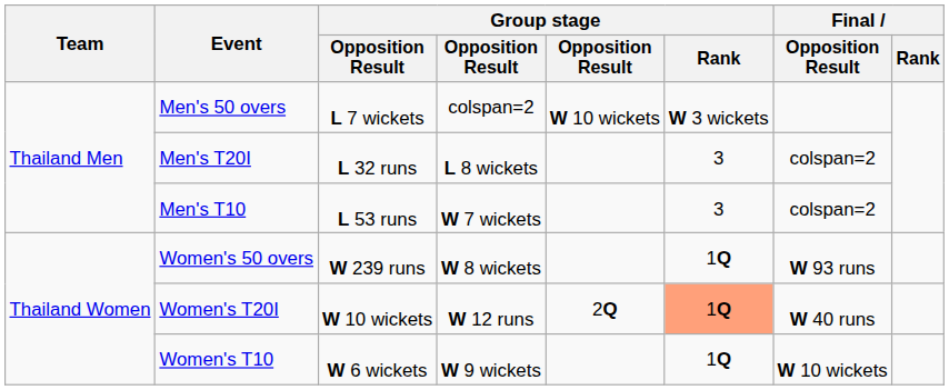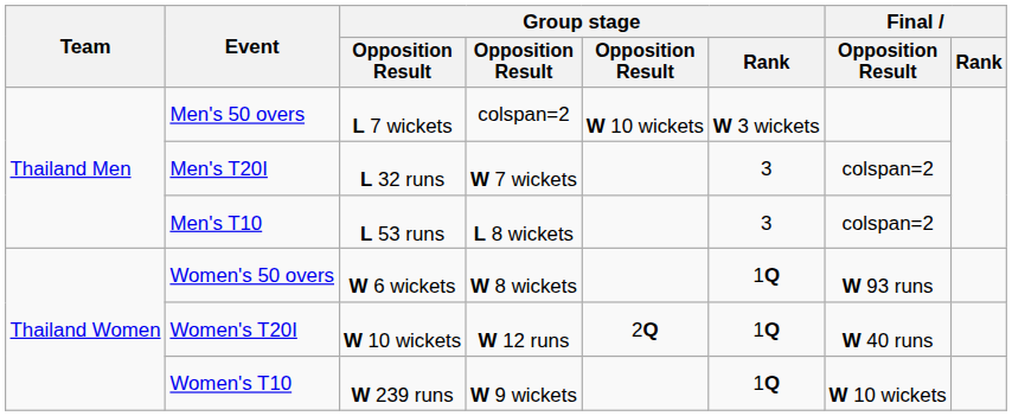Men's T20I | column 4: L 8 wickets -> W 7 wickets
Men's T10 | column 4: W 7 wickets -> L 8 wickets
Women's 50 overs | column 3: W 239 runs -> W 6 wickets
Women's T20I | Group stage / Rank: lightsalmon background -> no background
Women's T10 | column 3: W 6 wickets -> W 239 runs
